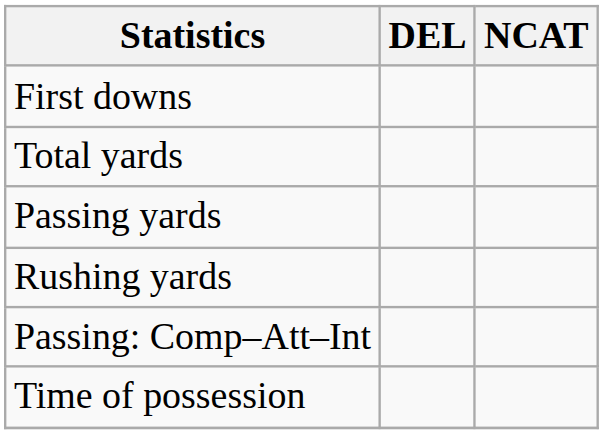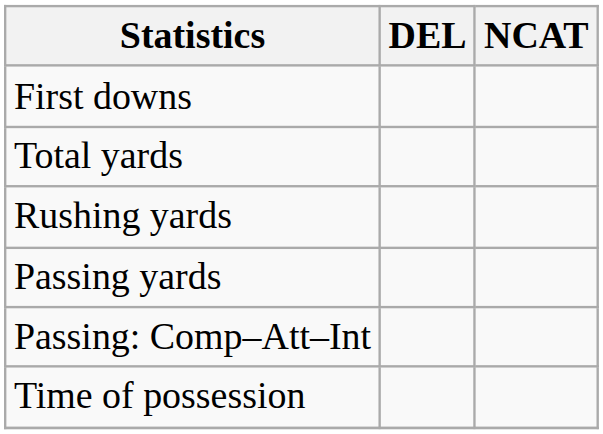rows swapped: Rushing yards <-> Passing yards
